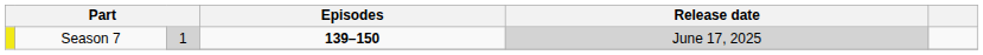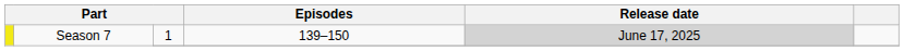row 2 | column 3: lightgrey background -> no background
row 2 | Episodes: bold -> normal
